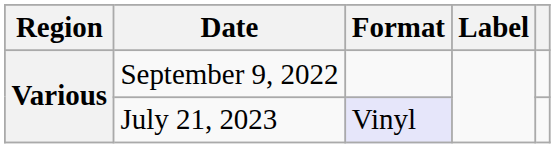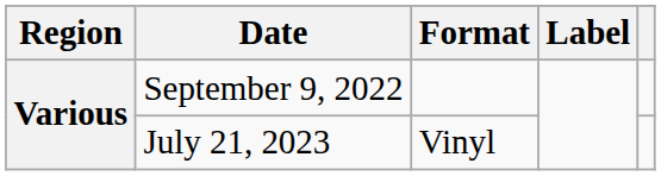July 21, 2023 | Format: lavender background -> no background
